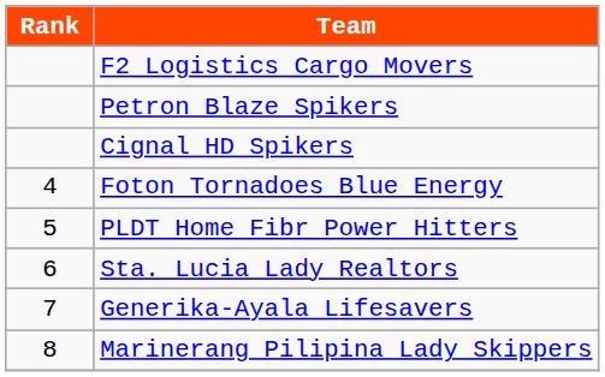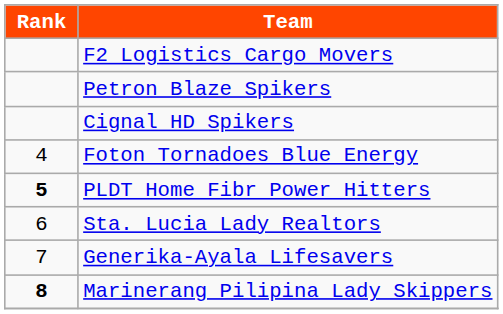PLDT Home Fibr Power Hitters | Rank: normal -> bold
Marinerang Pilipina Lady Skippers | Rank: normal -> bold
